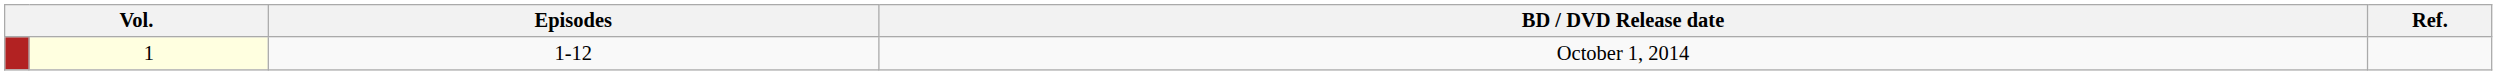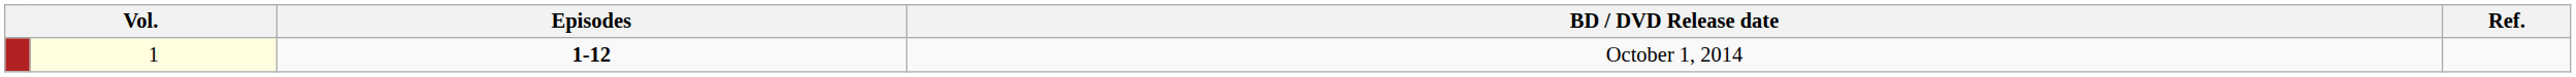October 1, 2014 | Episodes: normal -> bold
